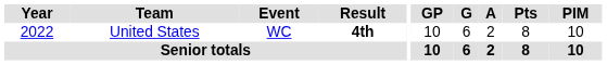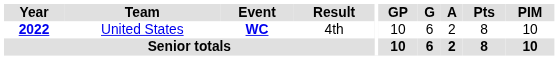United States | Year: normal -> bold
United States | Event: normal -> bold
United States | Result: bold -> normal
